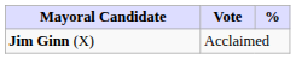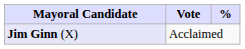Jim Ginn (X) | Mayoral Candidate: no background -> lavender background
